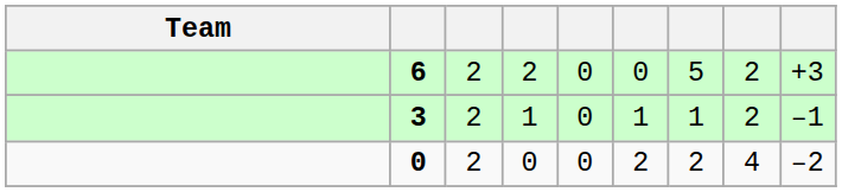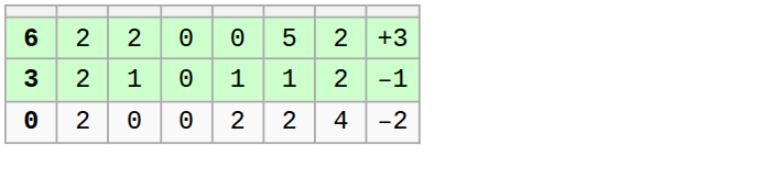- column: Team
